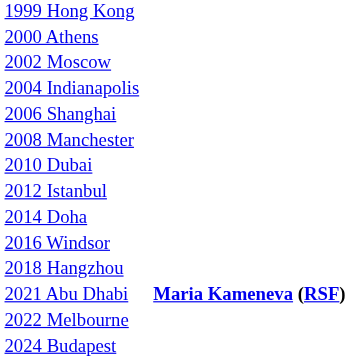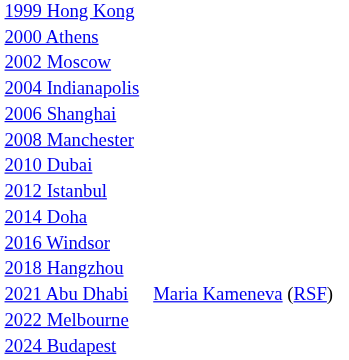2021 Abu Dhabi | column 2: bold -> normal
